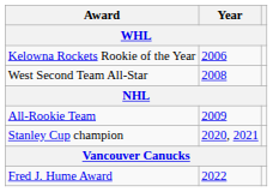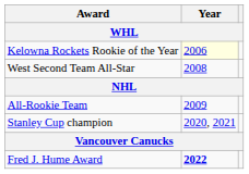Kelowna Rockets Rookie of the Year | Year: no background -> lightyellow background
Fred J. Hume Award | Year: normal -> bold
